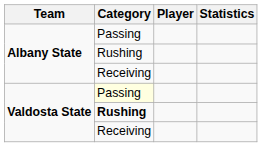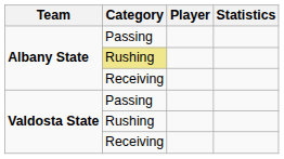Albany State / Rushing | Category: no background -> khaki background
Valdosta State / Passing | Category: lightyellow background -> no background
Valdosta State / Rushing | Category: bold -> normal
